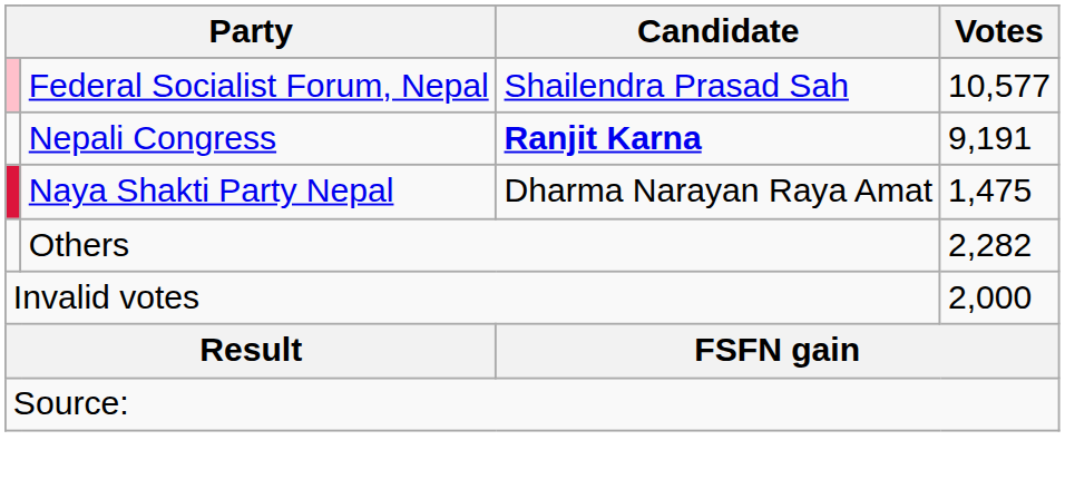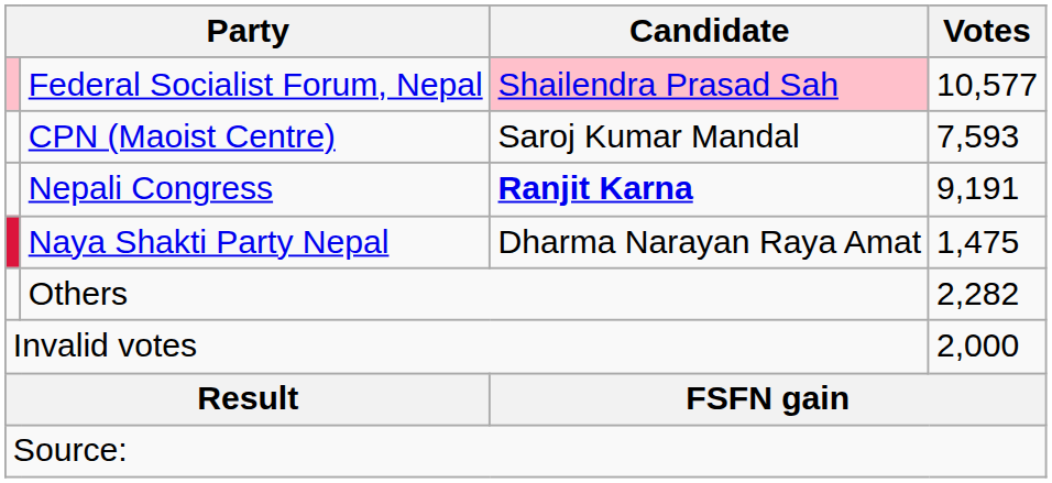Federal Socialist Forum, Nepal | Candidate: no background -> pink background
+ row: CPN (Maoist Centre) | Saroj Kumar Mandal | 7,593
